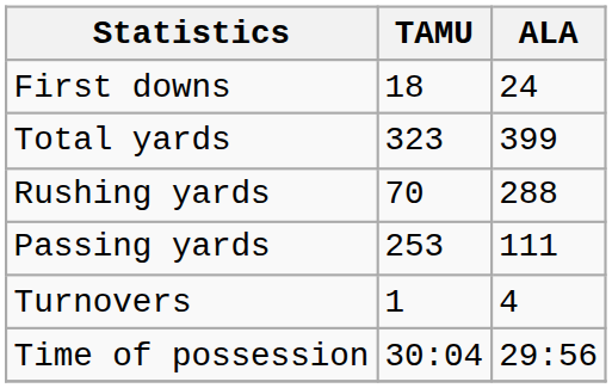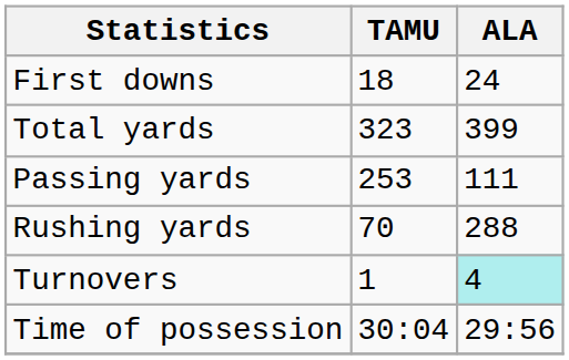rows swapped: Rushing yards <-> Passing yards
Turnovers | ALA: no background -> paleturquoise background
